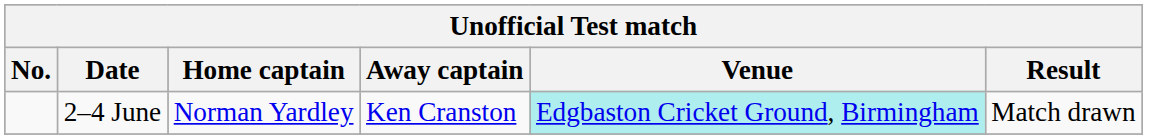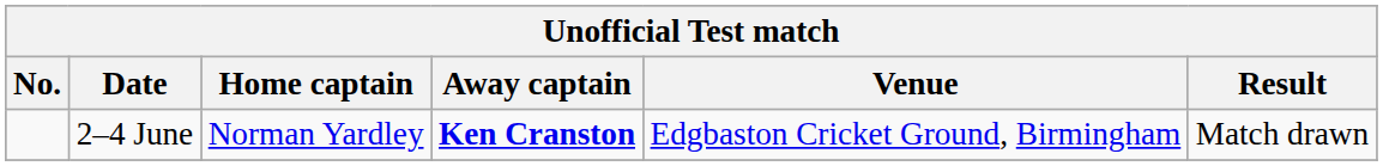2–4 June | Away captain: normal -> bold
2–4 June | Venue: paleturquoise background -> no background
